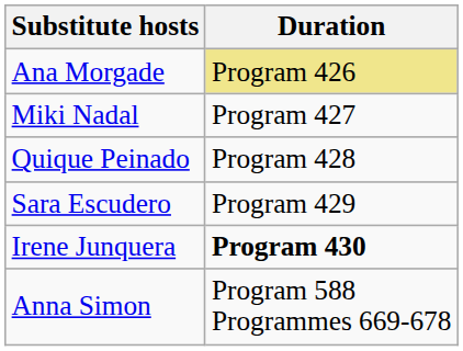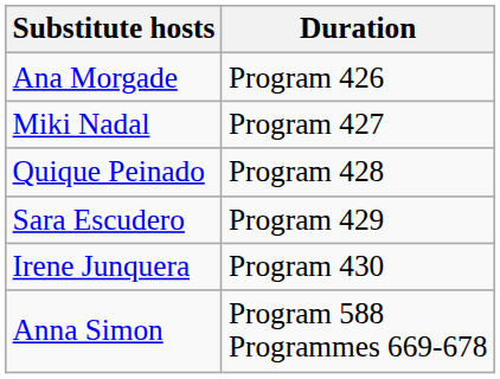Ana Morgade | Duration: khaki background -> no background
Irene Junquera | Duration: bold -> normal
